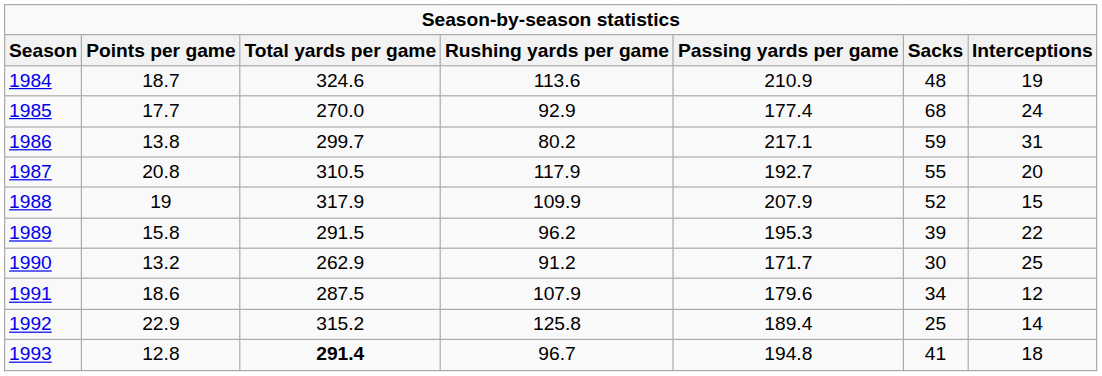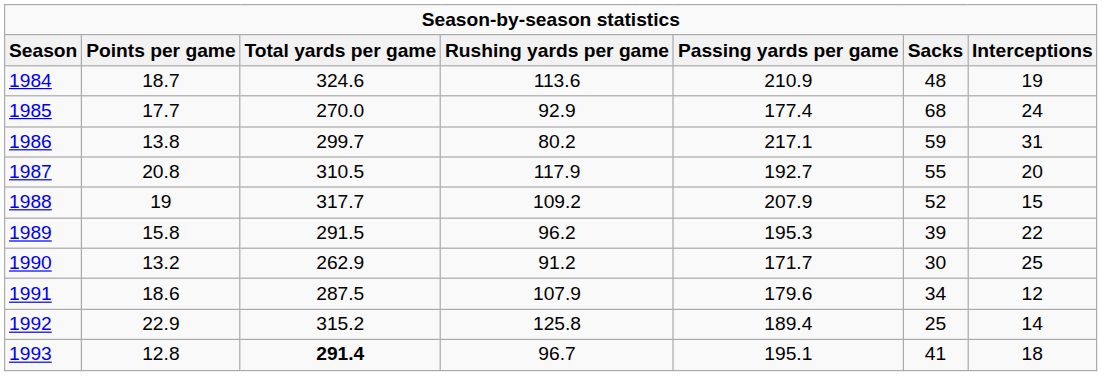1988 | Total yards per game: 317.9 -> 317.7
1988 | Rushing yards per game: 109.9 -> 109.2
1993 | Passing yards per game: 194.8 -> 195.1
